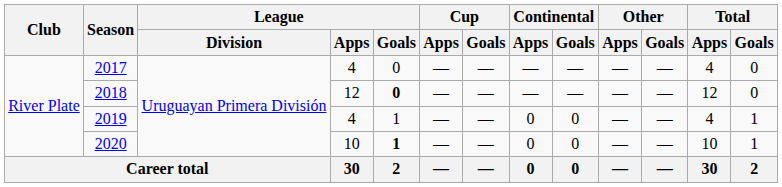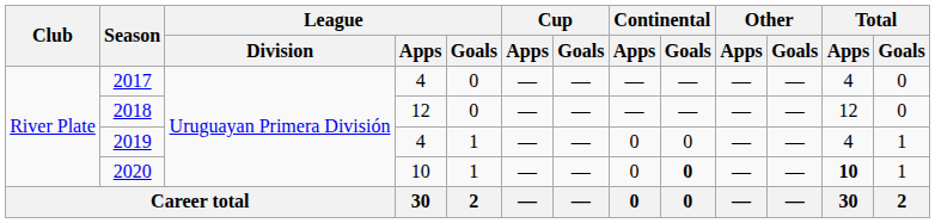2018 | League / Goals: bold -> normal
2020 | League / Goals: bold -> normal
2020 | Continental / Goals: normal -> bold
2020 | Total / Apps: normal -> bold
